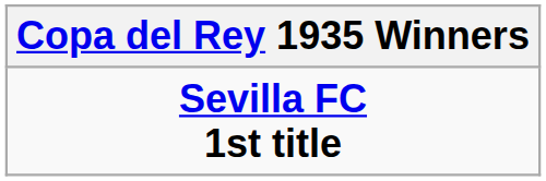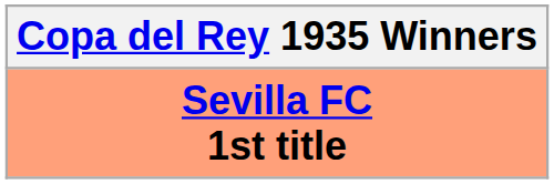row 2 | column 1: no background -> lightsalmon background
